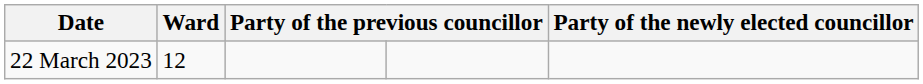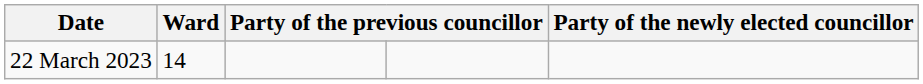22 March 2023 | Ward: 12 -> 14
